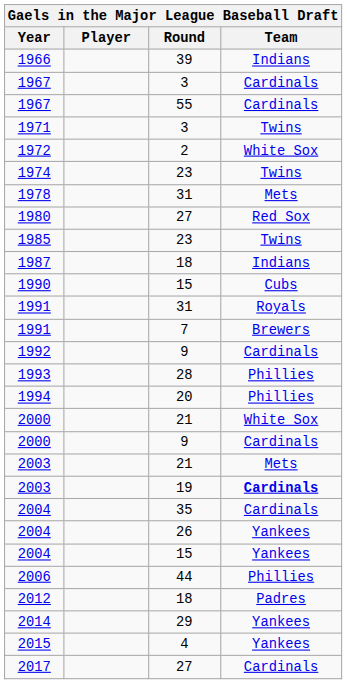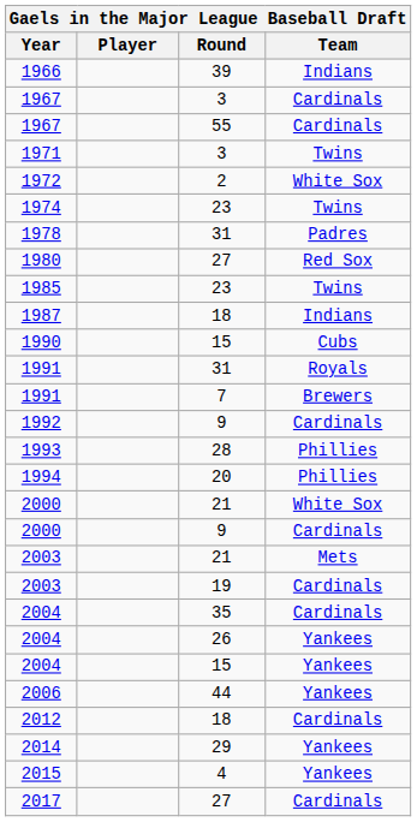1978 | Team: Mets -> Padres
2003 / 19 | Team: bold -> normal
2006 | Team: Phillies -> Yankees
2012 | Team: Padres -> Cardinals
